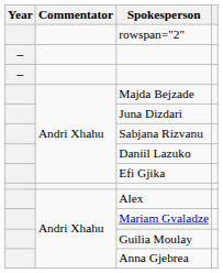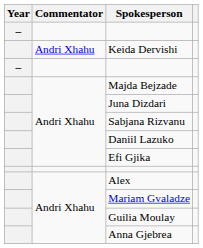- row: rowspan="2"
+ row: Andri Xhahu | Keida Dervishi
